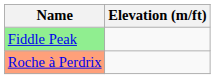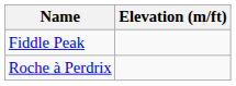Fiddle Peak | Name: lightgreen background -> no background
Roche à Perdrix | Name: lightsalmon background -> no background
